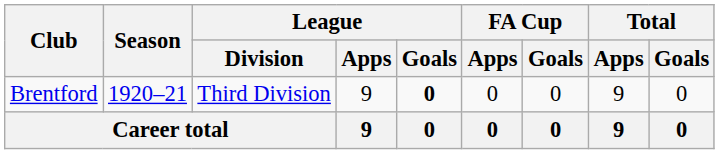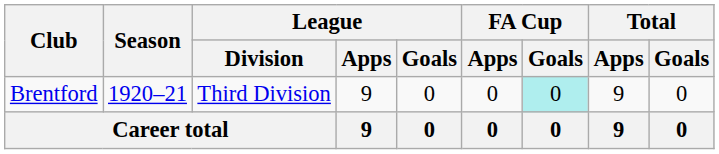Brentford | League / Goals: bold -> normal
Brentford | FA Cup / Goals: no background -> paleturquoise background
